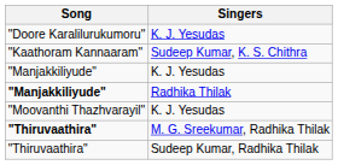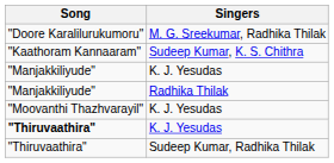row 2 | Singers: K. J. Yesudas -> M. G. Sreekumar, Radhika Thilak
row 5 | Song: bold -> normal
row 7 | Singers: M. G. Sreekumar, Radhika Thilak -> K. J. Yesudas
